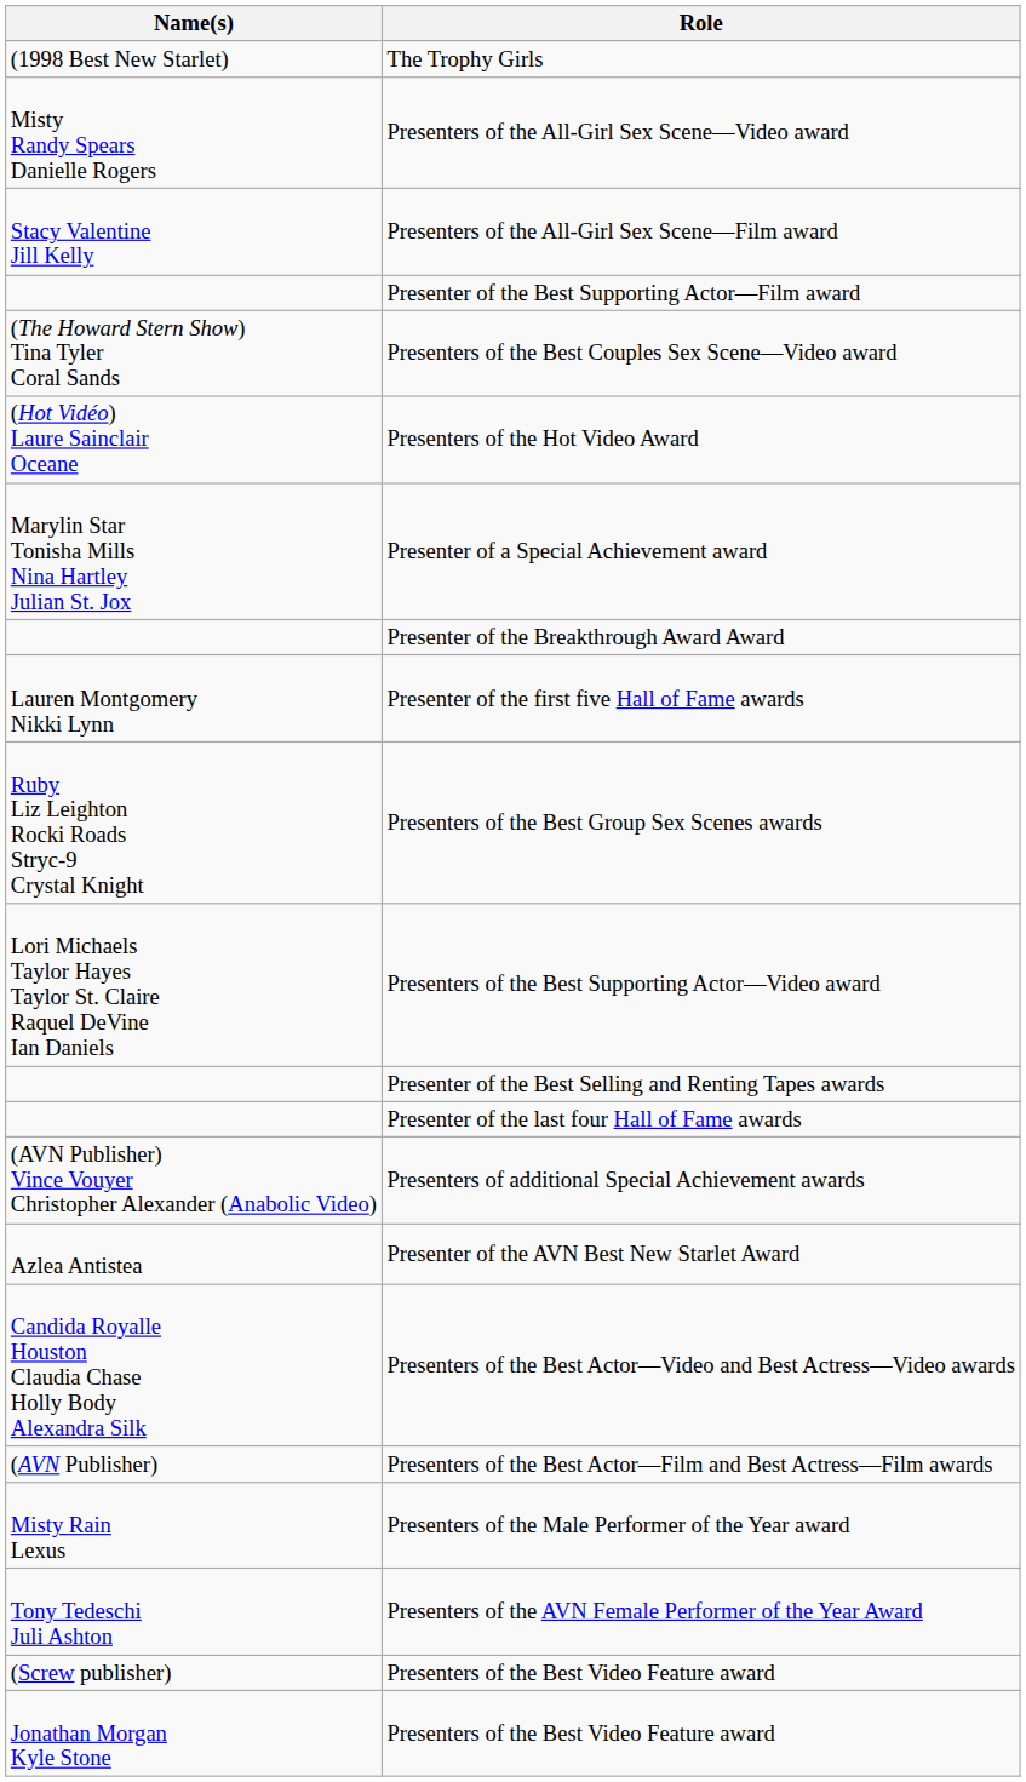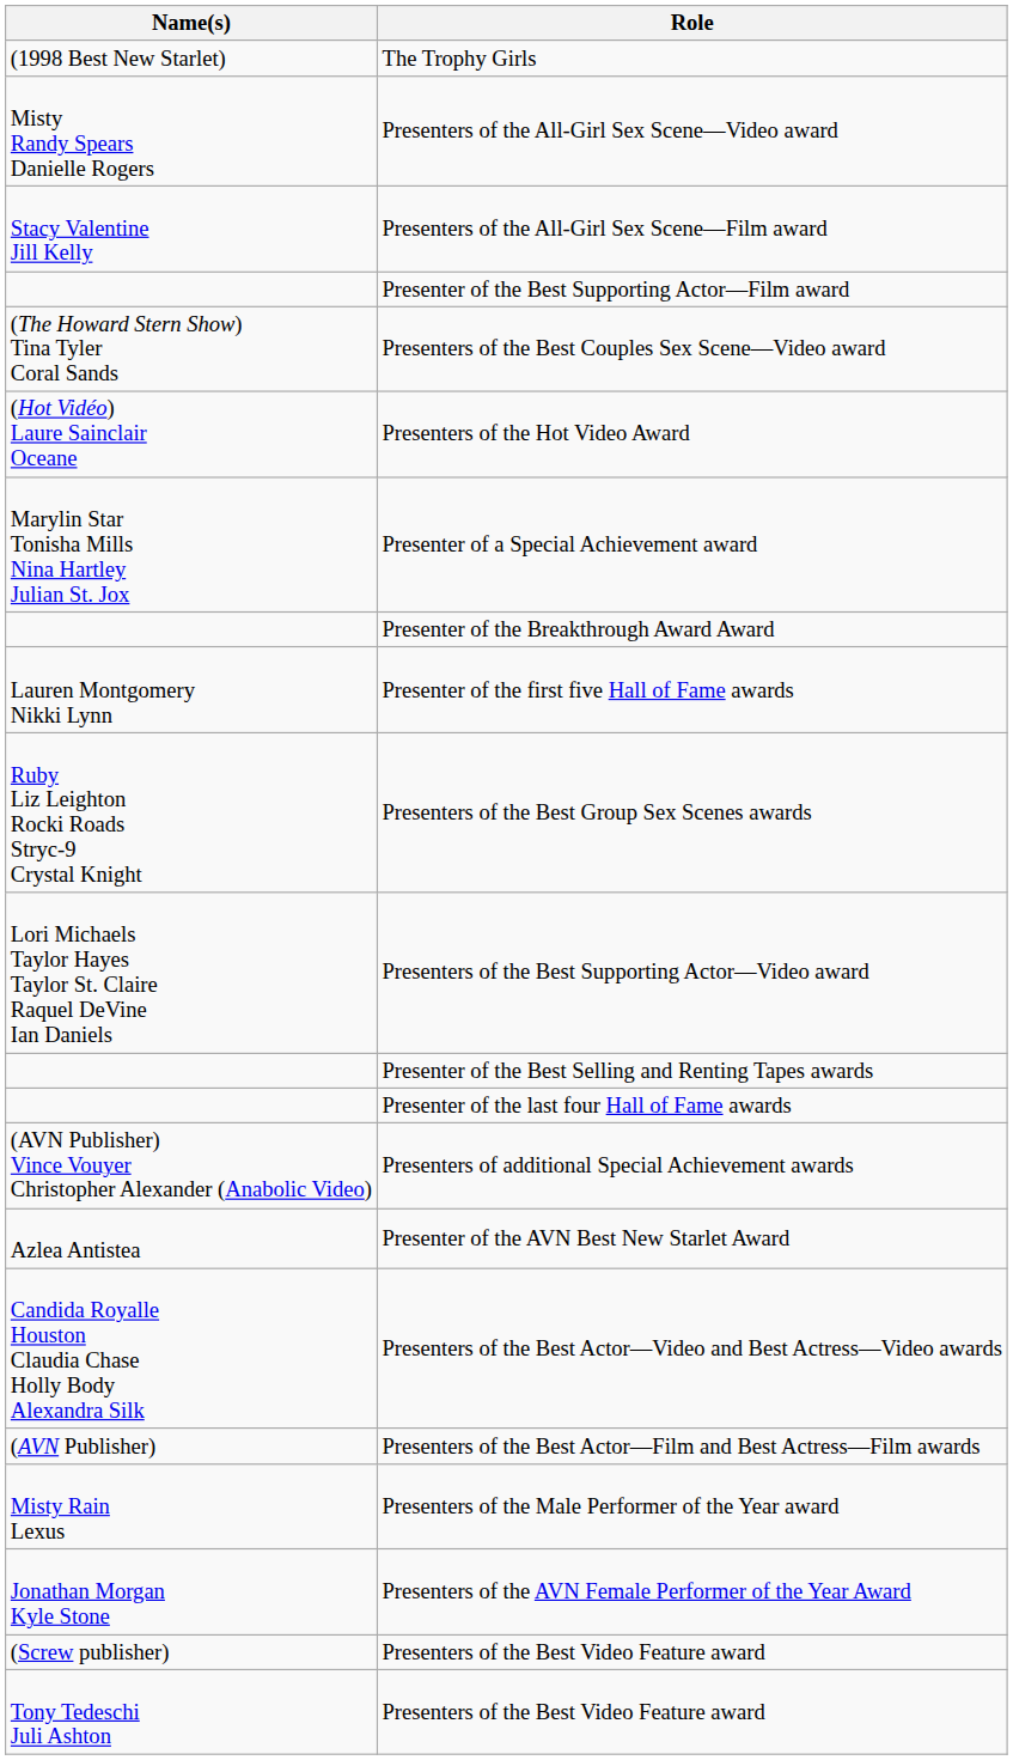row 20 | Name(s): Tony Tedeschi Juli Ashton -> Jonathan Morgan Kyle Stone
row 22 | Name(s): Jonathan Morgan Kyle Stone -> Tony Tedeschi Juli Ashton
